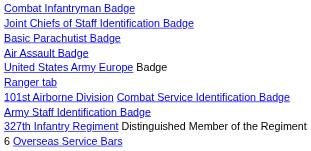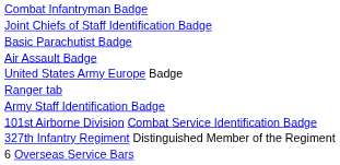row 7 | column 1: 101st Airborne Division Combat Service Identification Badge -> Army Staff Identification Badge
row 8 | column 1: Army Staff Identification Badge -> 101st Airborne Division Combat Service Identification Badge
